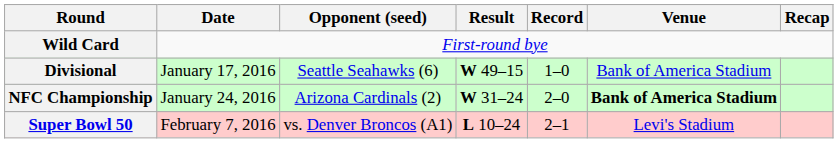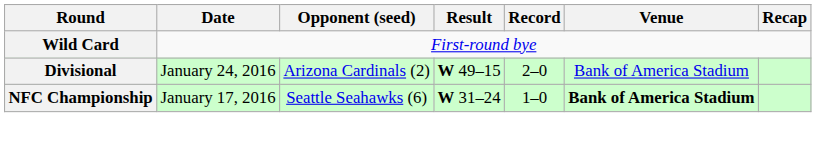Divisional | Date: January 17, 2016 -> January 24, 2016
Divisional | Opponent (seed): Seattle Seahawks (6) -> Arizona Cardinals (2)
Divisional | Record: 1–0 -> 2–0
NFC Championship | Date: January 24, 2016 -> January 17, 2016
NFC Championship | Opponent (seed): Arizona Cardinals (2) -> Seattle Seahawks (6)
NFC Championship | Record: 2–0 -> 1–0
- row: Super Bowl 50 | February 7, 2016 | vs. Denver Broncos (A1) | L 10–24 | 2–1 | Levi's Stadium
